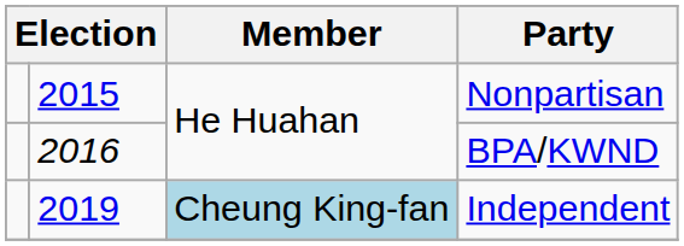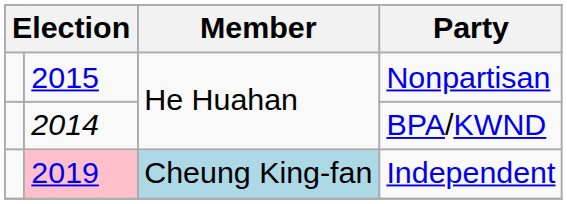BPA/KWND | column 2: 2016 -> 2014
Independent | column 2: no background -> pink background
